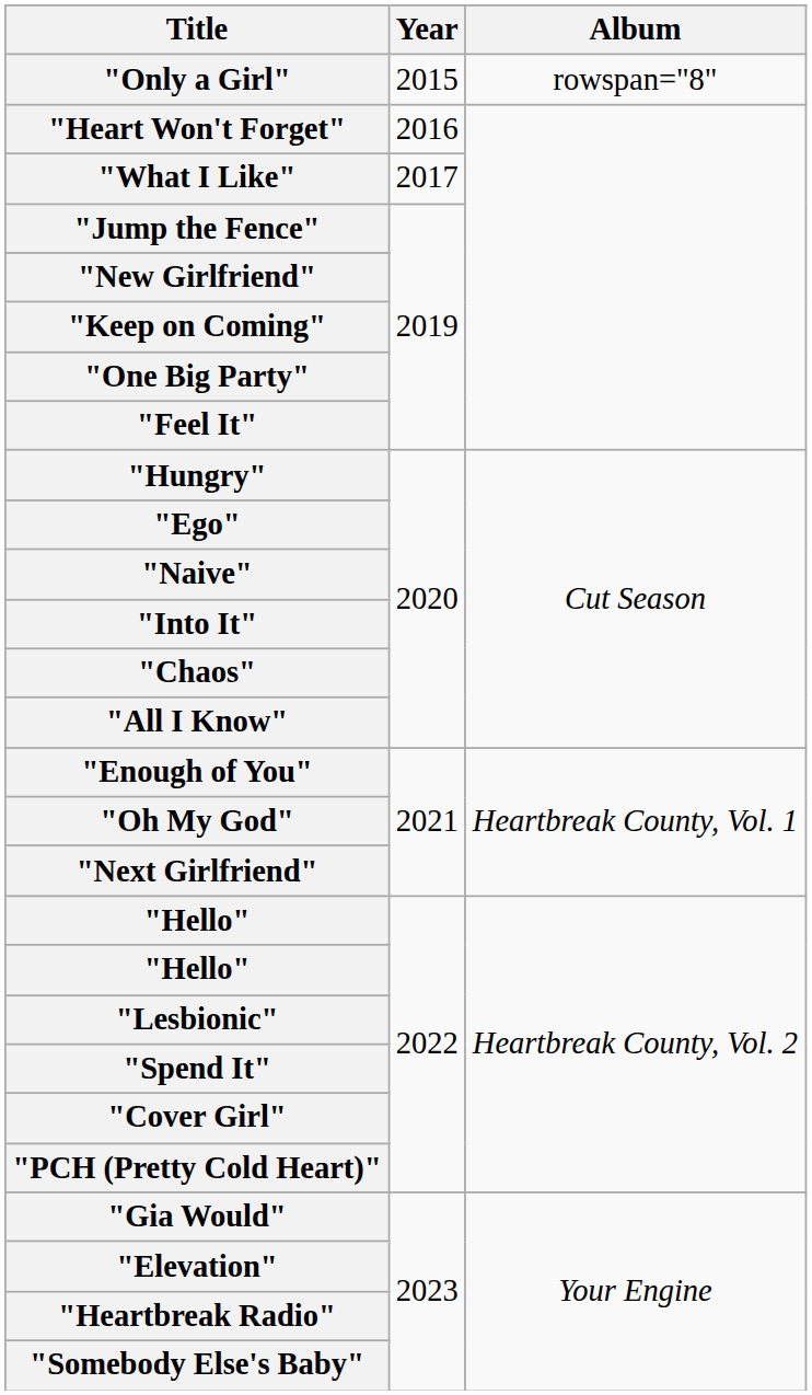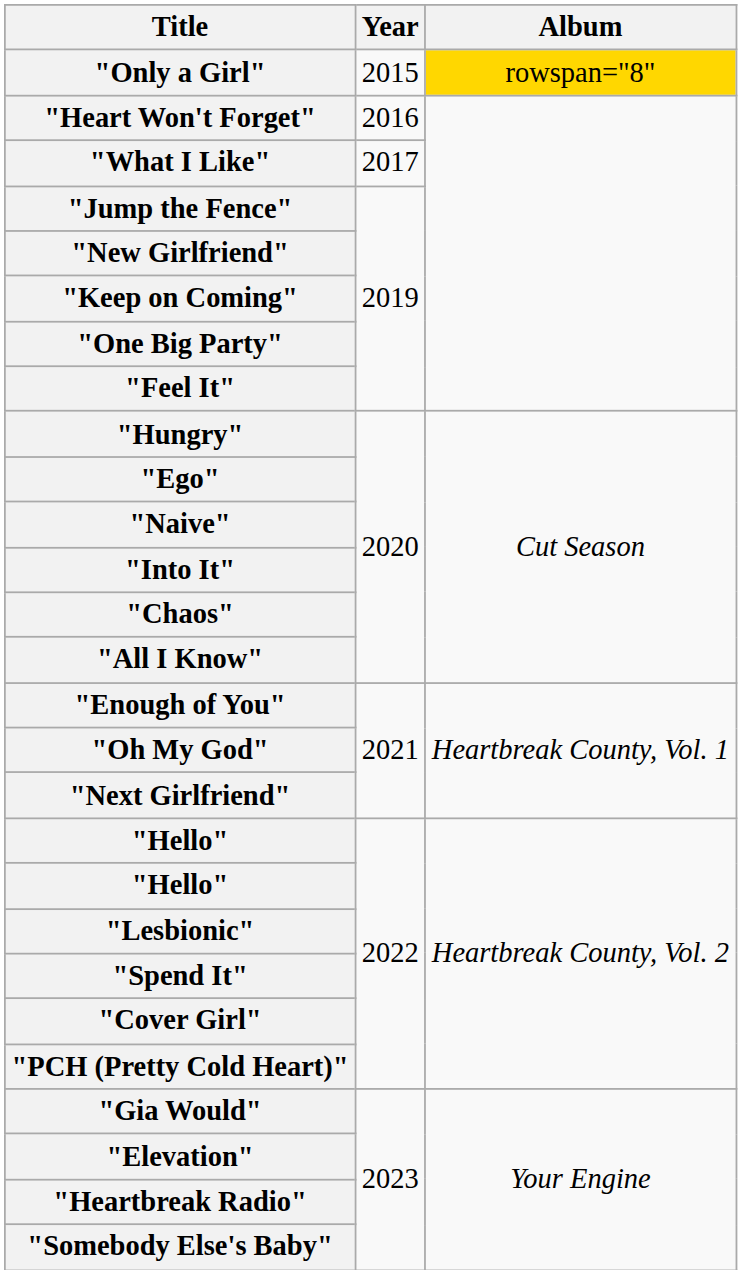"Only a Girl" | Album: no background -> gold background
